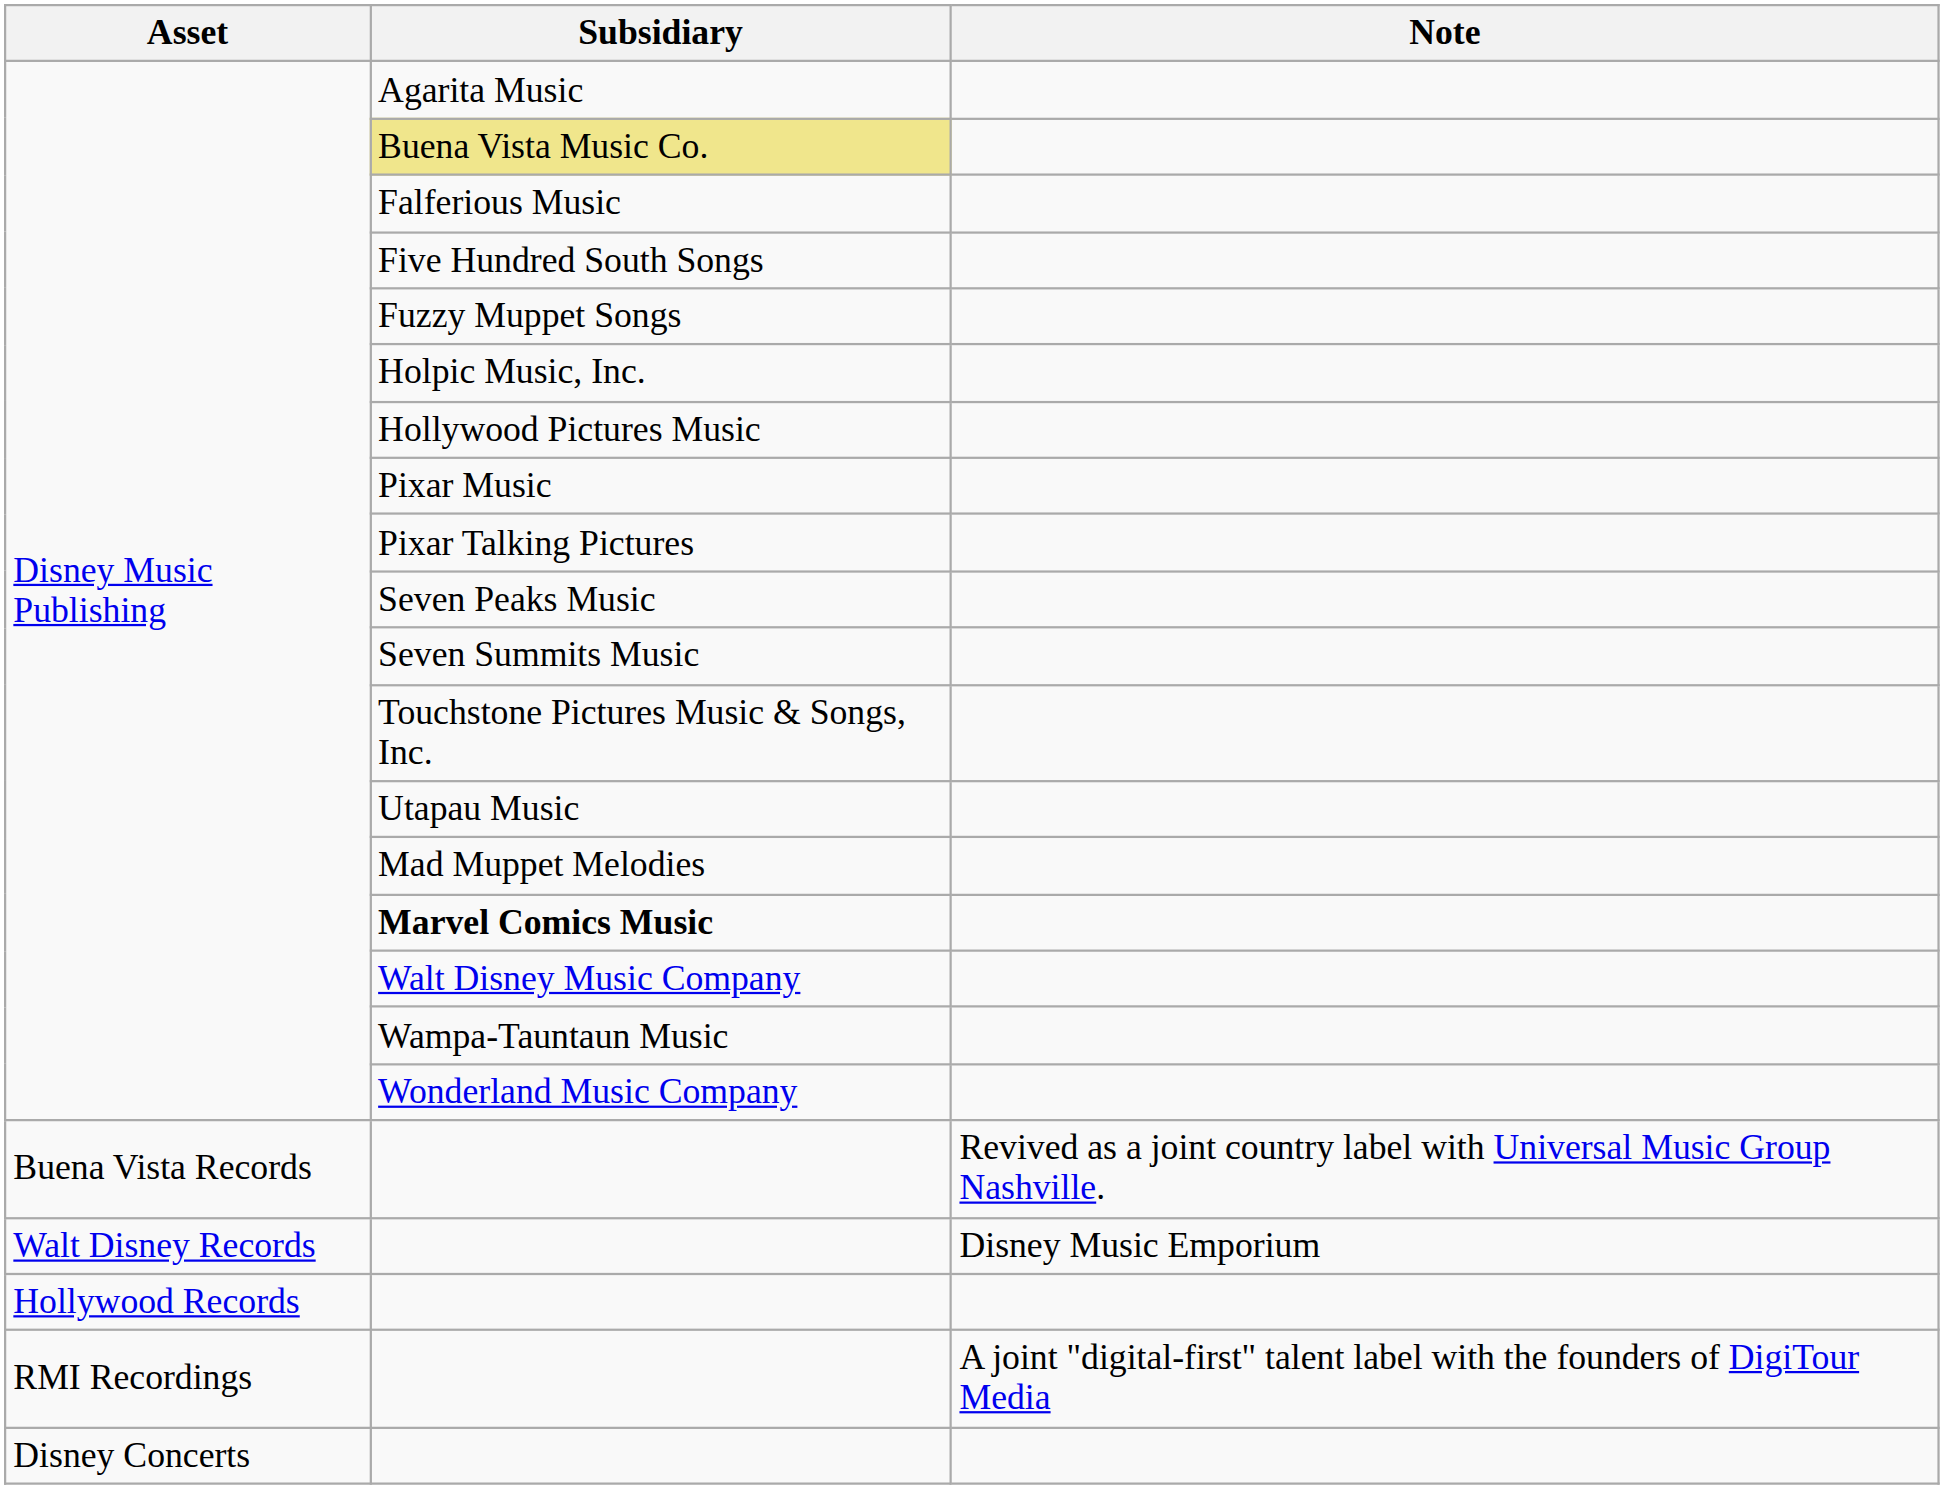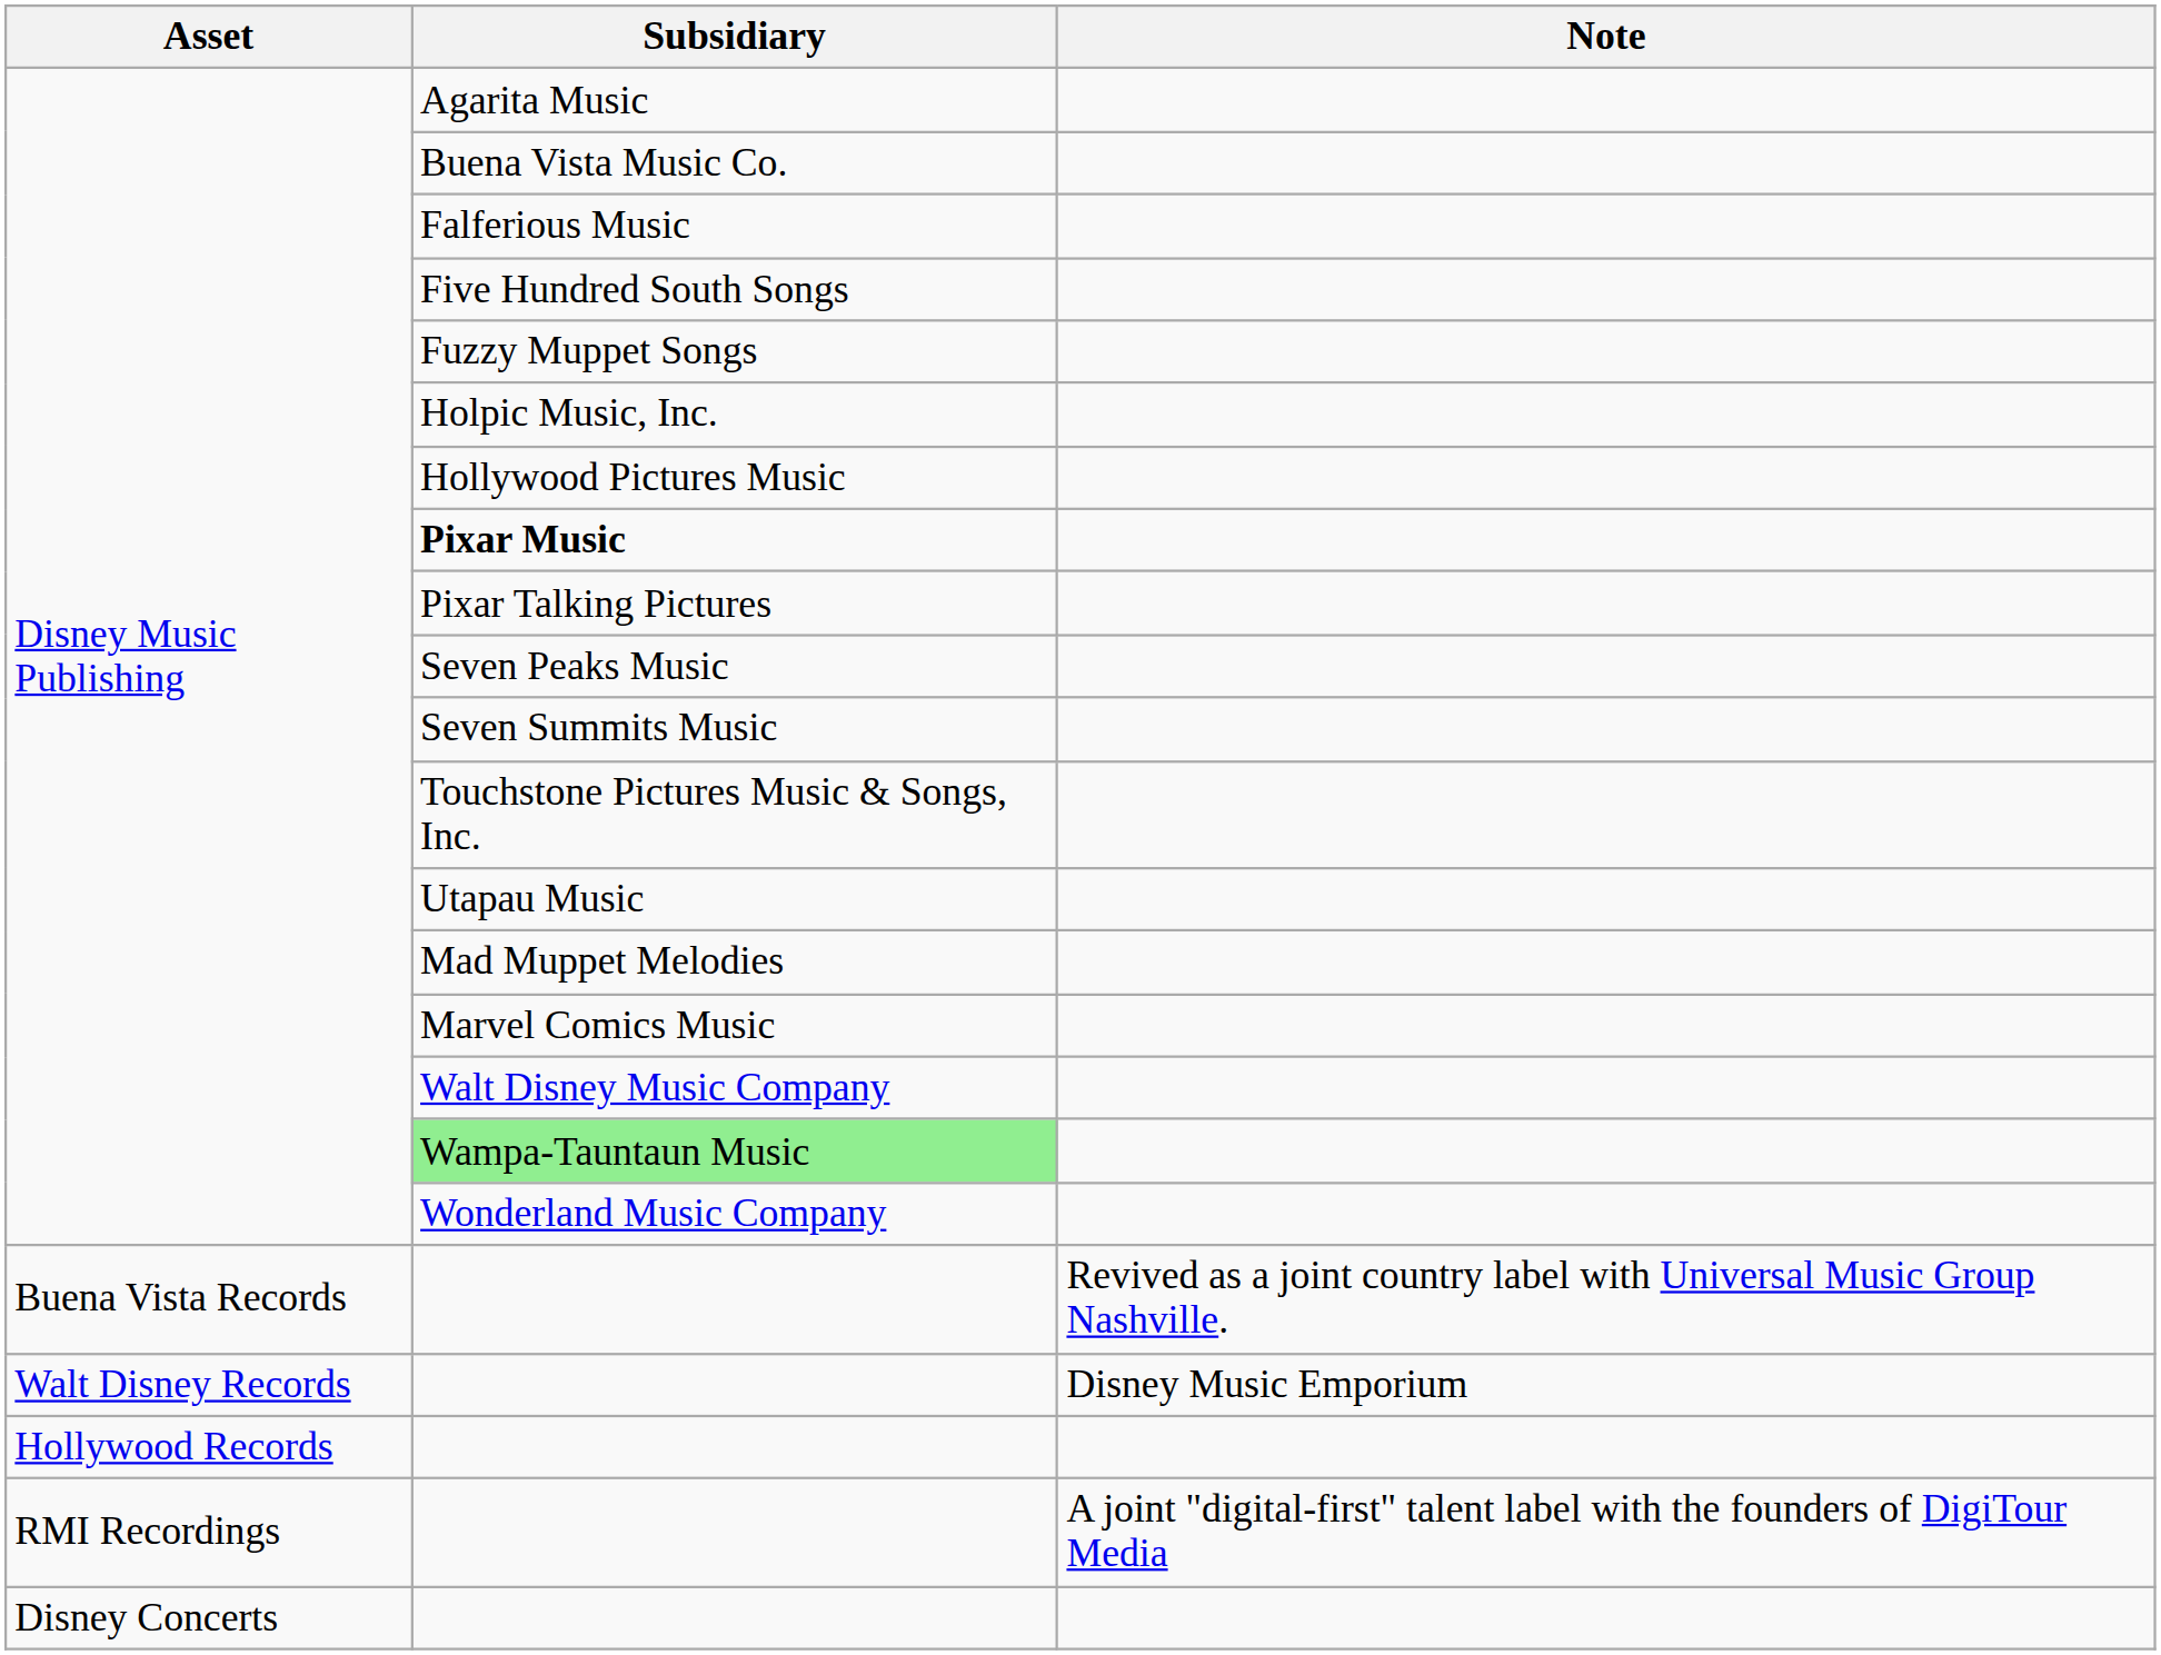Buena Vista Music Co. | Subsidiary: khaki background -> no background
Pixar Music | Subsidiary: normal -> bold
Marvel Comics Music | Subsidiary: bold -> normal
Wampa-Tauntaun Music | Subsidiary: no background -> lightgreen background
